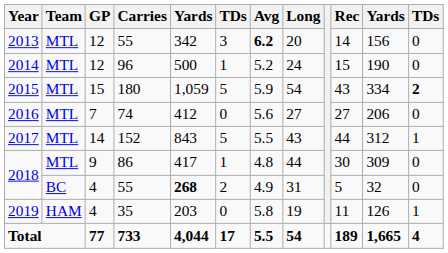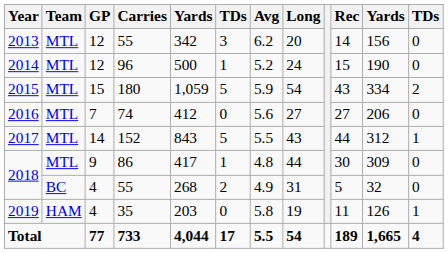2013 | Avg: bold -> normal
2015 | column 12: bold -> normal
2018 / 55 | column 5: bold -> normal
